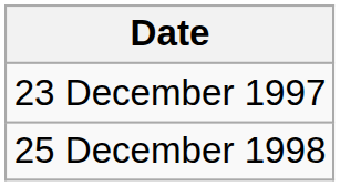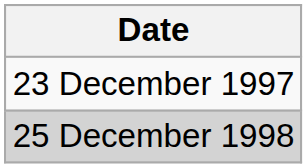row 3 | column 1: no background -> lightgrey background
